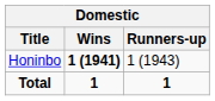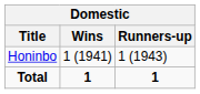Honinbo | Wins: bold -> normal
